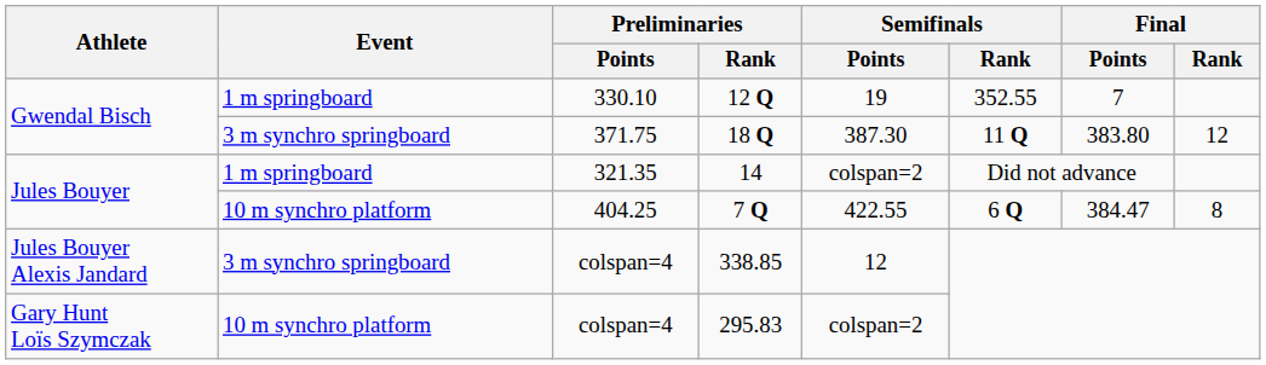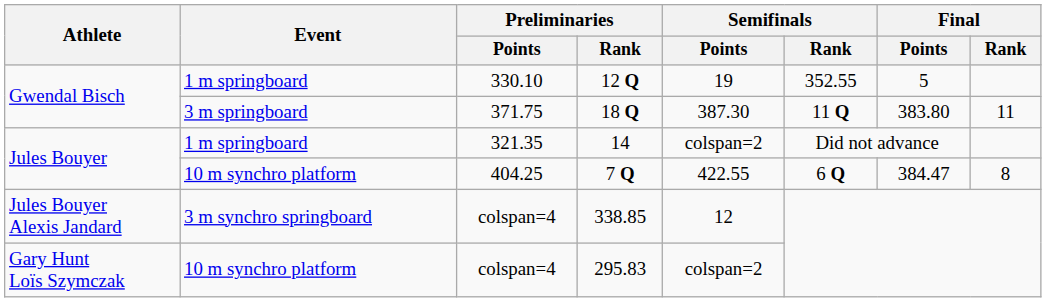12 Q | Final / Points: 7 -> 5
18 Q | Event: 3 m synchro springboard -> 3 m springboard
18 Q | Final / Rank: 12 -> 11
